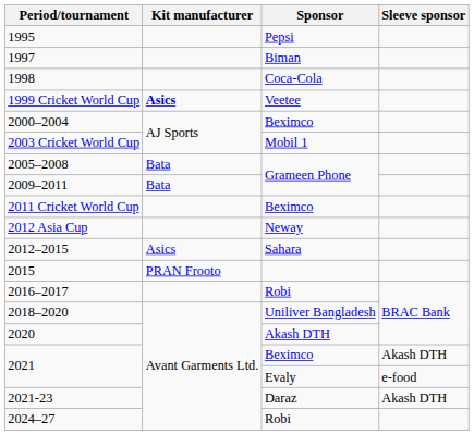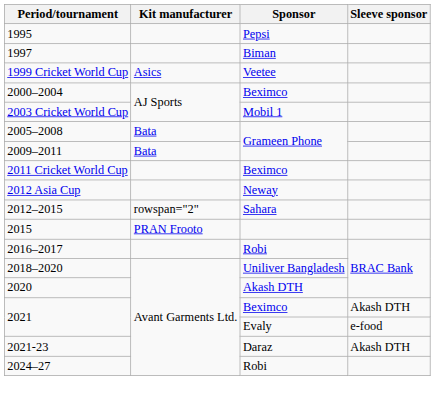- row: 1998 | Coca-Cola
1999 Cricket World Cup | Kit manufacturer: bold -> normal
2012–2015 | Kit manufacturer: Asics -> rowspan="2"
